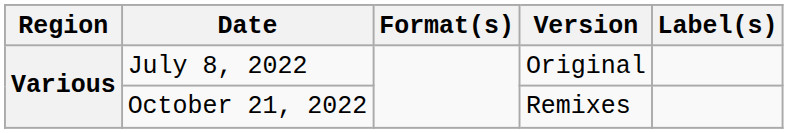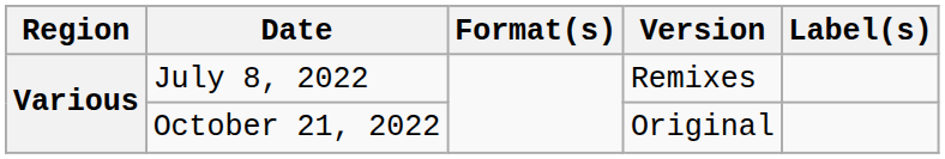July 8, 2022 | Version: Original -> Remixes
October 21, 2022 | Version: Remixes -> Original
